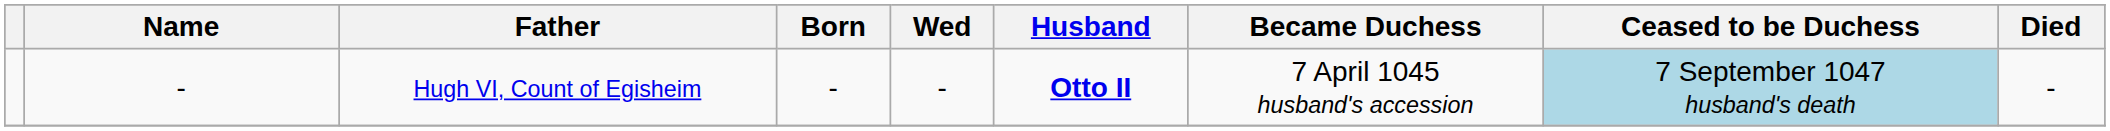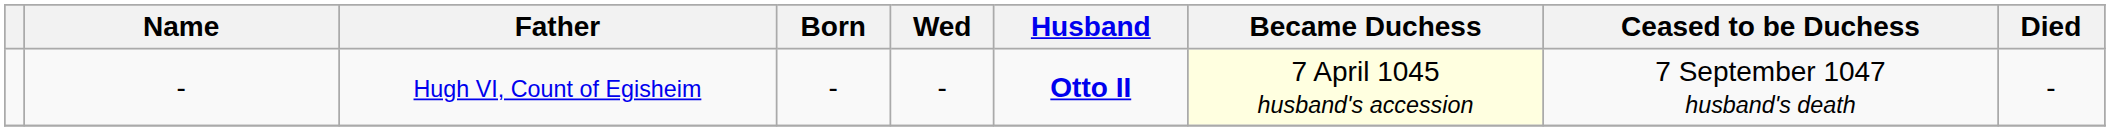Hugh VI, Count of Egisheim | Became Duchess: no background -> lightyellow background
Hugh VI, Count of Egisheim | Ceased to be Duchess: lightblue background -> no background
